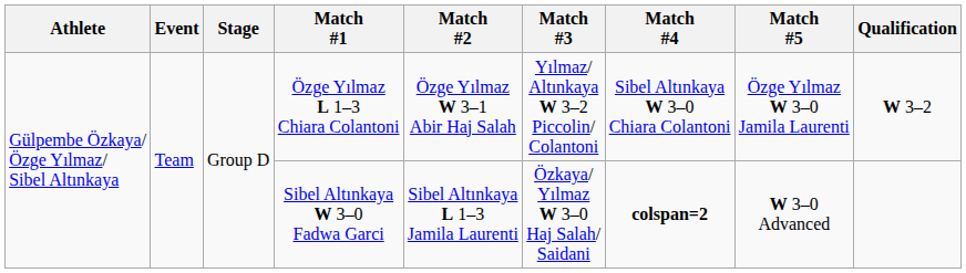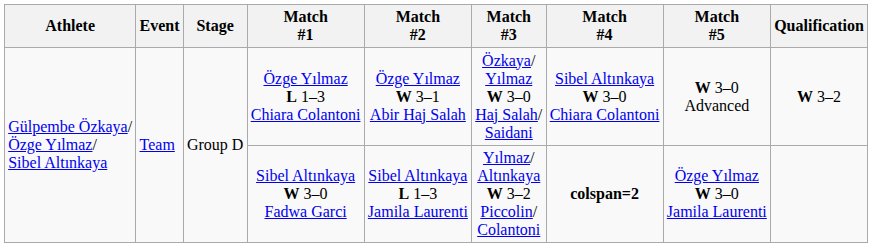Özge Yılmaz L 1–3 Chiara Colantoni | Match #3: Yılmaz/ Altınkaya W 3–2 Piccolin/ Colantoni -> Özkaya/ Yılmaz W 3–0 Haj Salah/ Saidani
Özge Yılmaz L 1–3 Chiara Colantoni | Match #5: Özge Yılmaz W 3–0 Jamila Laurenti -> W 3–0 Advanced
Sibel Altınkaya W 3–0 Fadwa Garci | Match #3: Özkaya/ Yılmaz W 3–0 Haj Salah/ Saidani -> Yılmaz/ Altınkaya W 3–2 Piccolin/ Colantoni
Sibel Altınkaya W 3–0 Fadwa Garci | Match #5: W 3–0 Advanced -> Özge Yılmaz W 3–0 Jamila Laurenti
